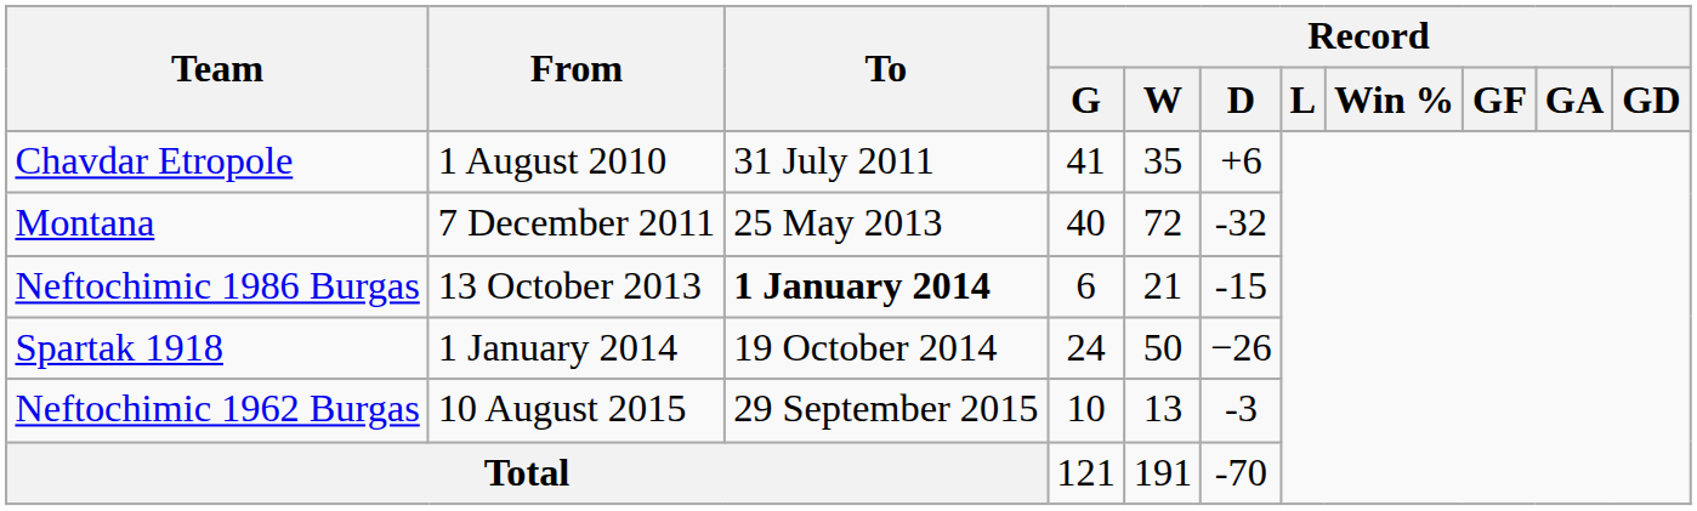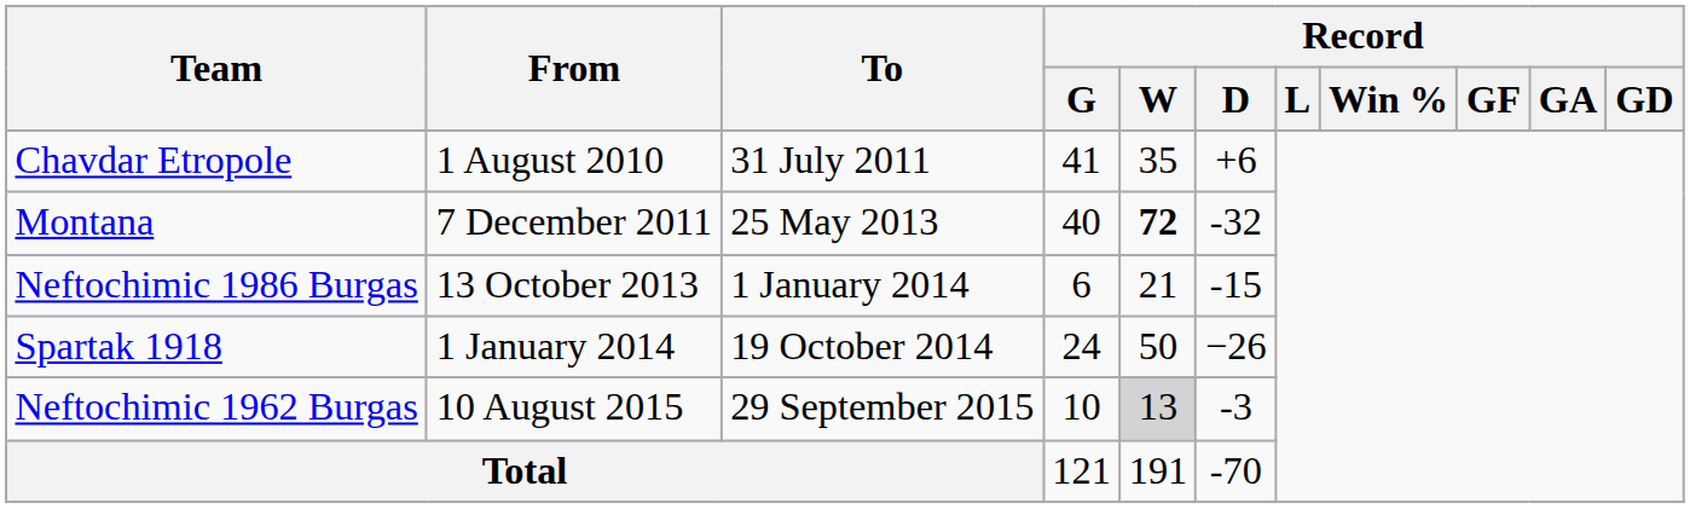Montana | Record / W: normal -> bold
Neftochimic 1986 Burgas | To: bold -> normal
Neftochimic 1962 Burgas | Record / W: no background -> lightgrey background
